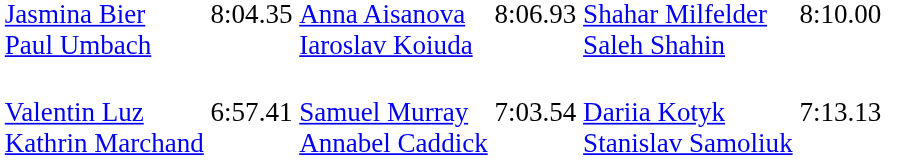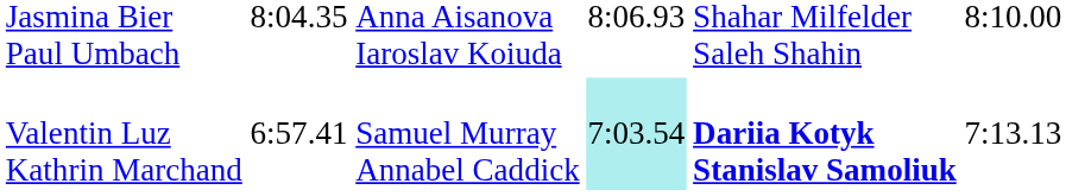Valentin Luz Kathrin Marchand | column 4: no background -> paleturquoise background
Valentin Luz Kathrin Marchand | column 5: normal -> bold
